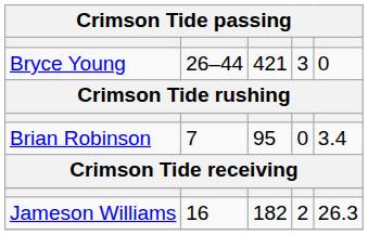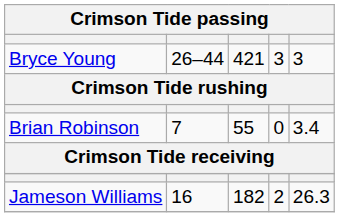Bryce Young | column 5: 0 -> 3
Brian Robinson | column 3: 95 -> 55
